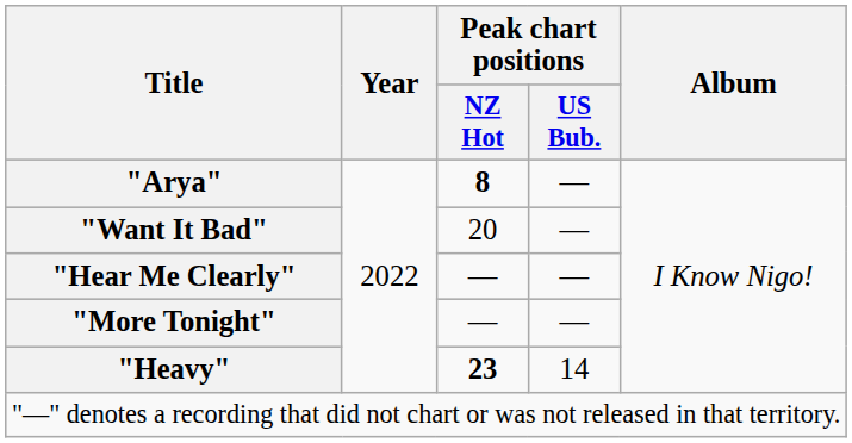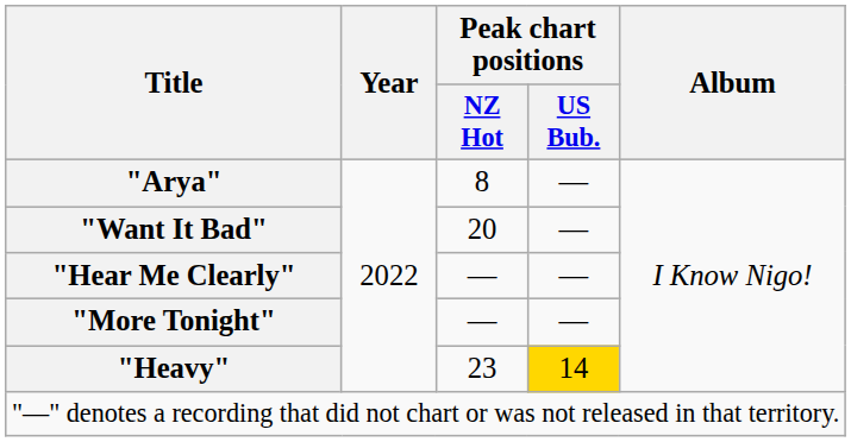"Arya" | Peak chart positions / NZ Hot: bold -> normal
"Heavy" | Peak chart positions / NZ Hot: bold -> normal
"Heavy" | Peak chart positions / US Bub.: no background -> gold background
